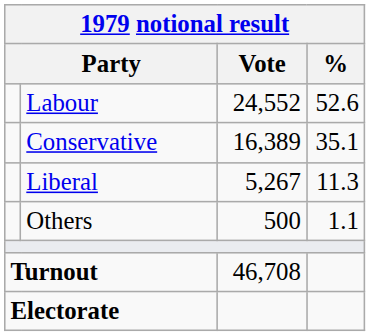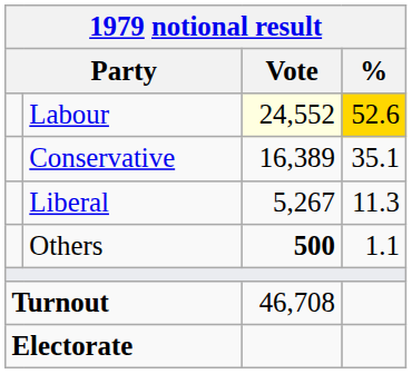Labour | Vote: no background -> lightyellow background
Labour | %: no background -> gold background
Others | Vote: normal -> bold
